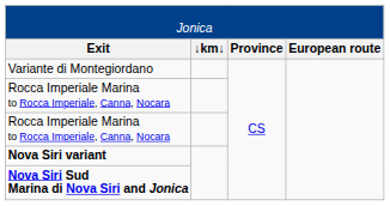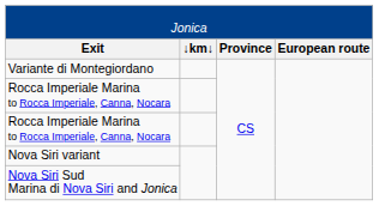Nova Siri variant | column 1: bold -> normal
Nova Siri Sud Marina di Nova Siri and Jonica | column 1: bold -> normal
